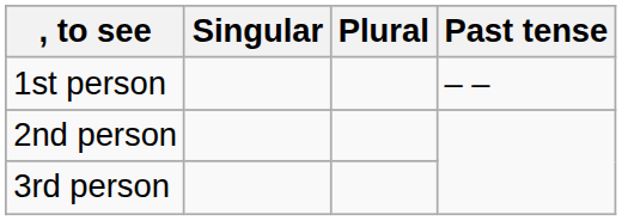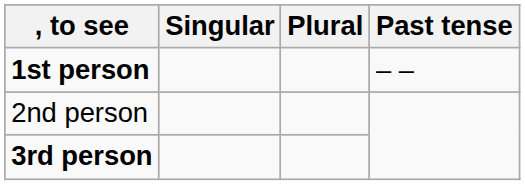1st person | , to see: normal -> bold
3rd person | , to see: normal -> bold
